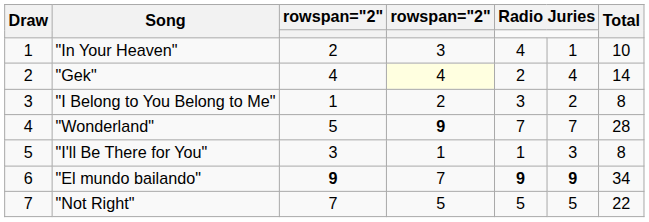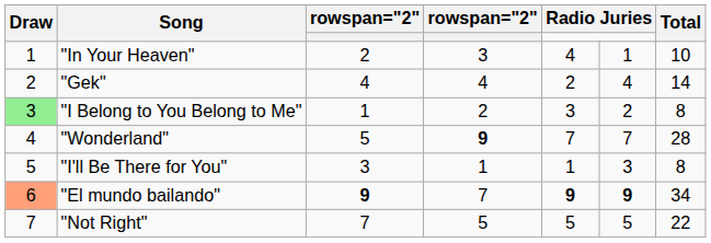"Gek" | column 4: lightyellow background -> no background
"I Belong to You Belong to Me" | Draw: no background -> lightgreen background
"El mundo bailando" | Draw: no background -> lightsalmon background
